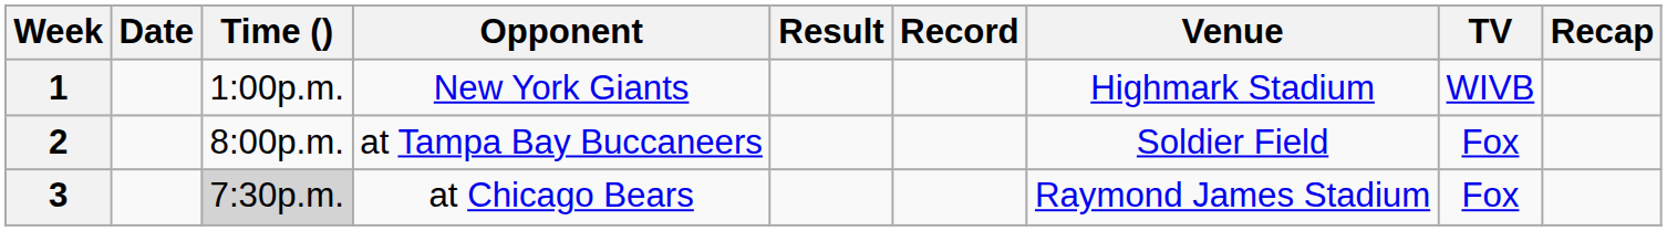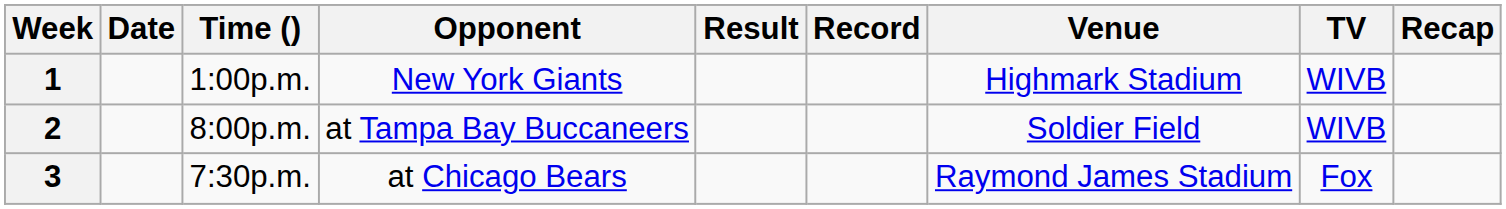2 | TV: Fox -> WIVB
3 | Time (): lightgrey background -> no background
